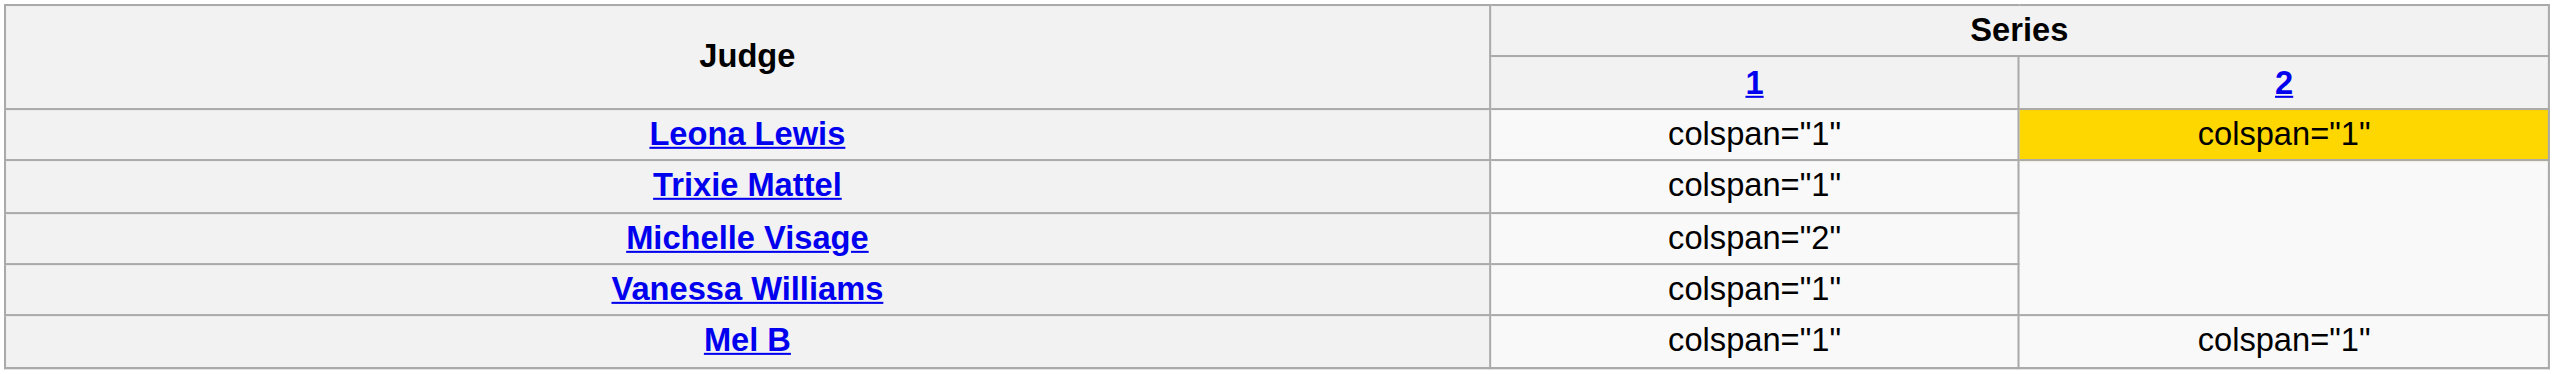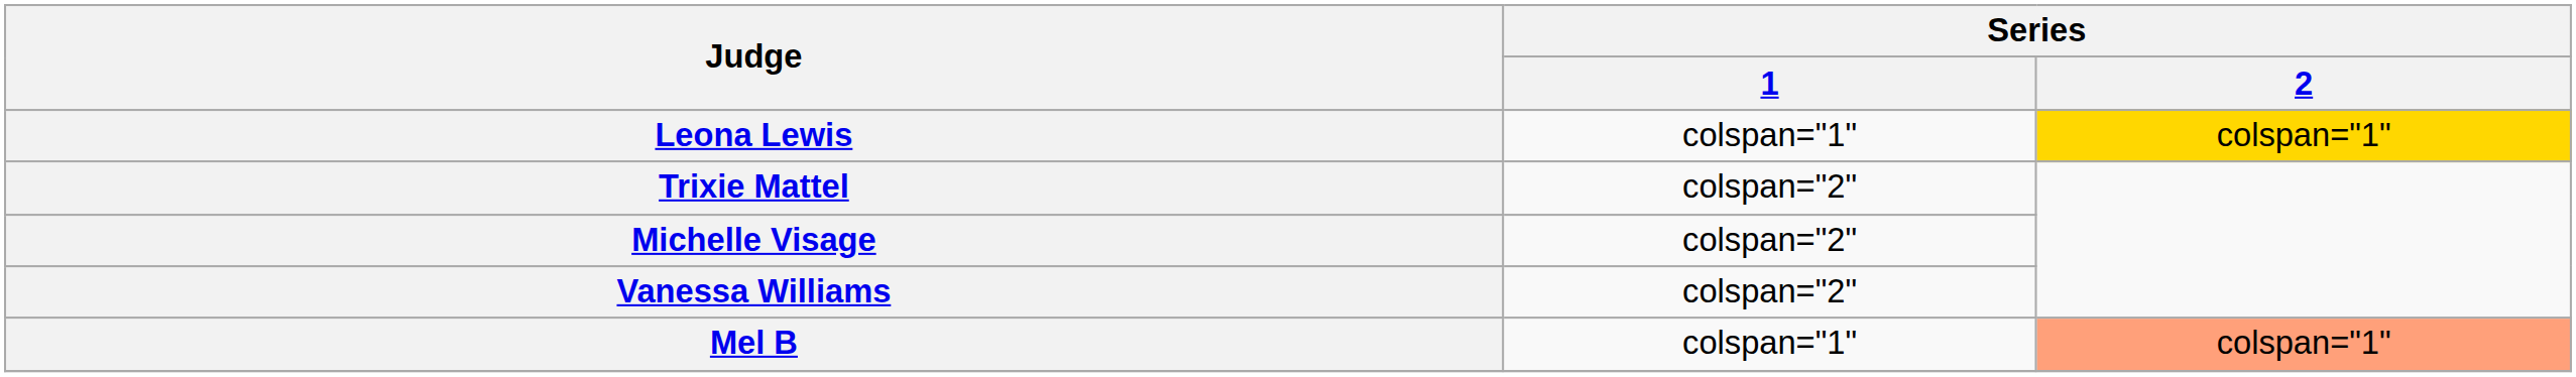Trixie Mattel | Series / 1: colspan="1" -> colspan="2"
Vanessa Williams | Series / 1: colspan="1" -> colspan="2"
Mel B | Series / 2: no background -> lightsalmon background
